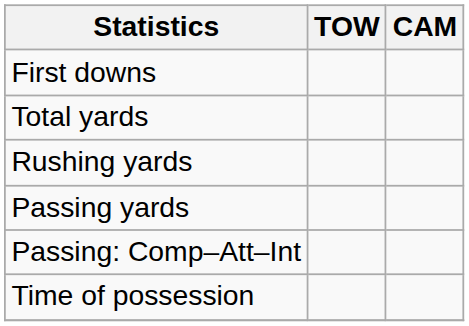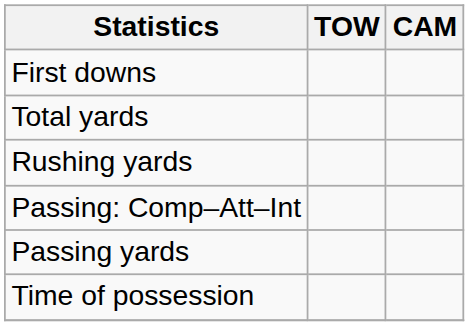rows swapped: Passing yards <-> Passing: Comp–Att–Int
